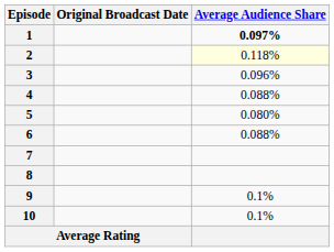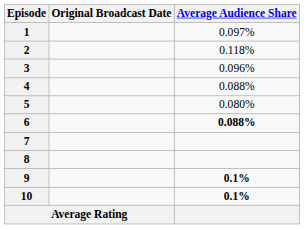1 | Average Audience Share: bold -> normal
2 | Average Audience Share: lightyellow background -> no background
6 | Average Audience Share: normal -> bold
9 | Average Audience Share: normal -> bold
10 | Average Audience Share: normal -> bold
